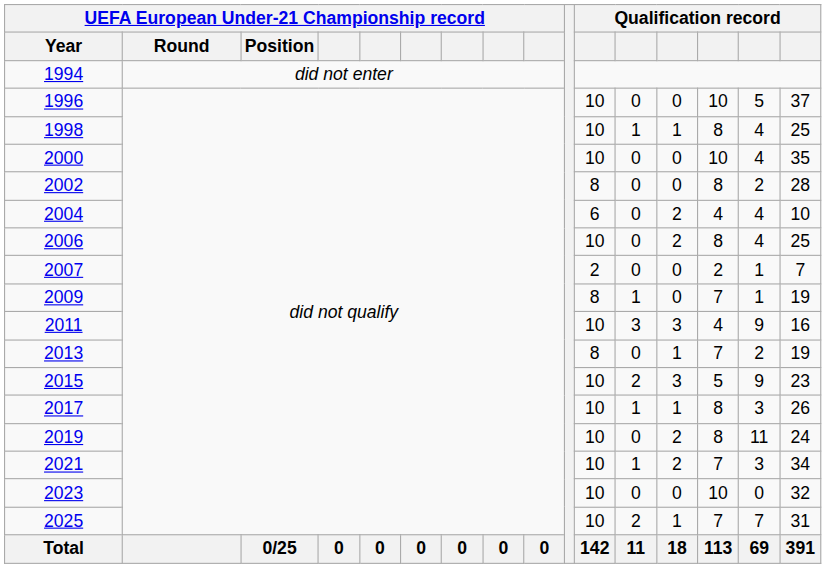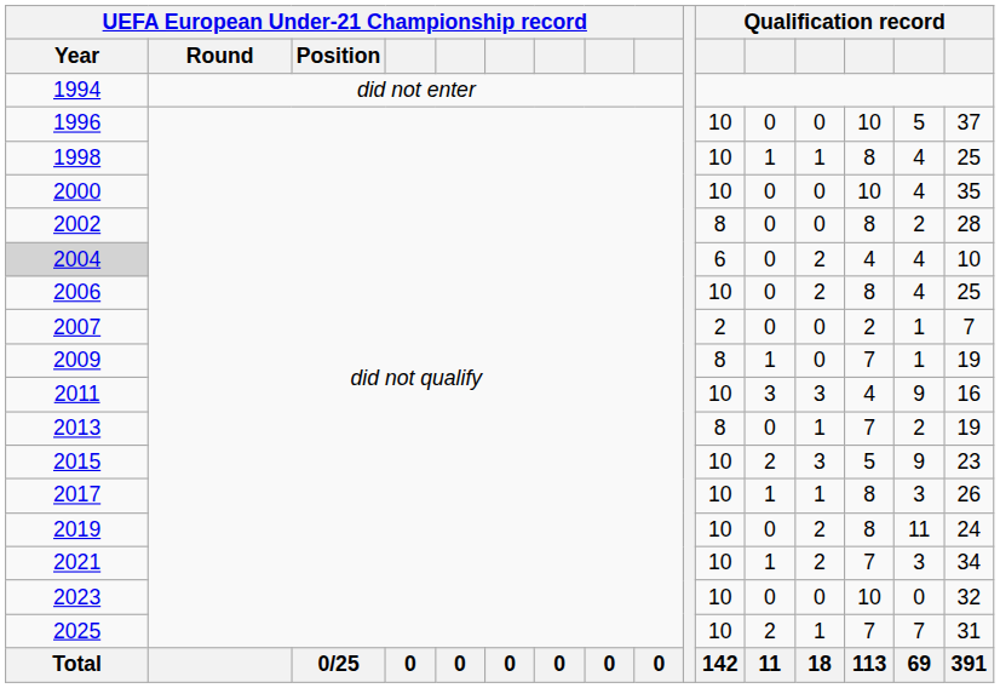2004 | UEFA European Under-21 Championship record / Year: no background -> lightgrey background
